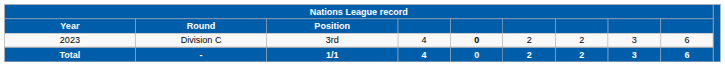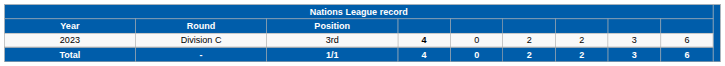Division C | column 4: normal -> bold
Division C | column 5: bold -> normal
